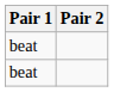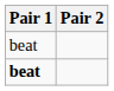row 3 | Pair 1: normal -> bold
